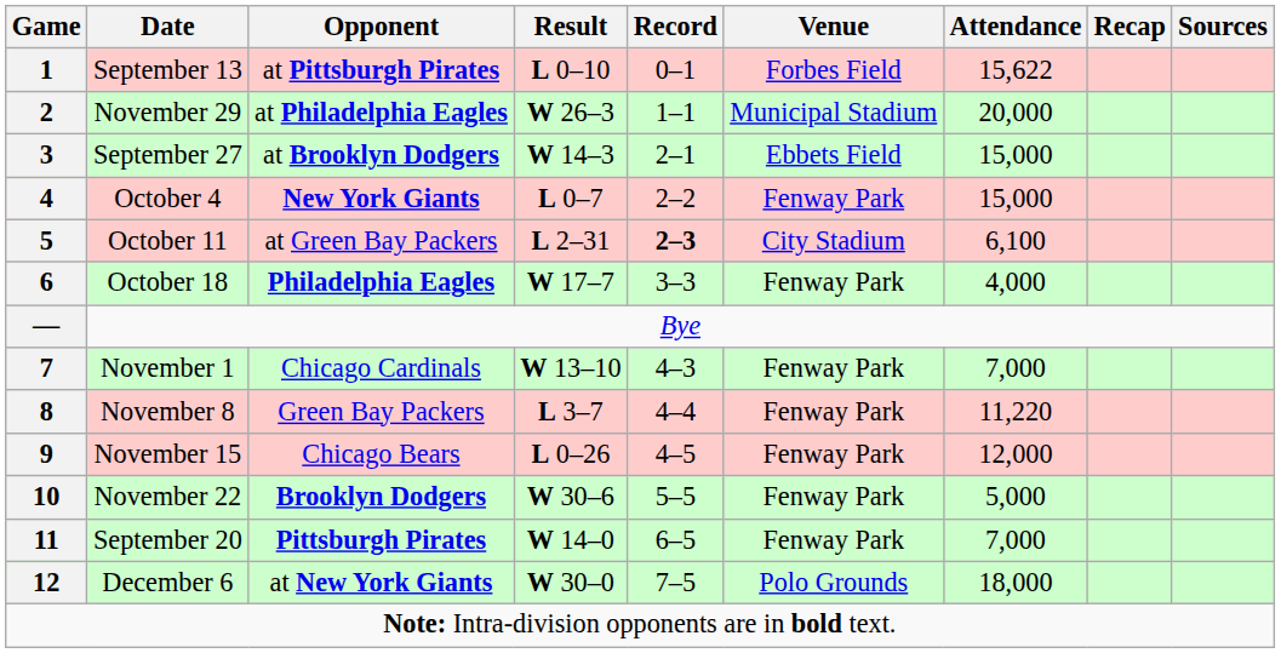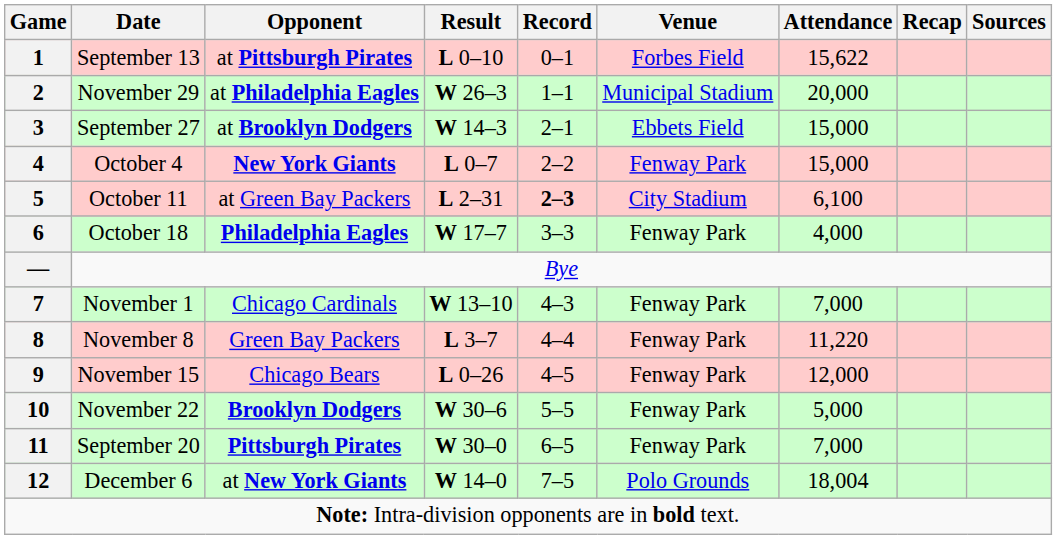11 | Result: W 14–0 -> W 30–0
12 | Result: W 30–0 -> W 14–0
12 | Attendance: 18,000 -> 18,004
